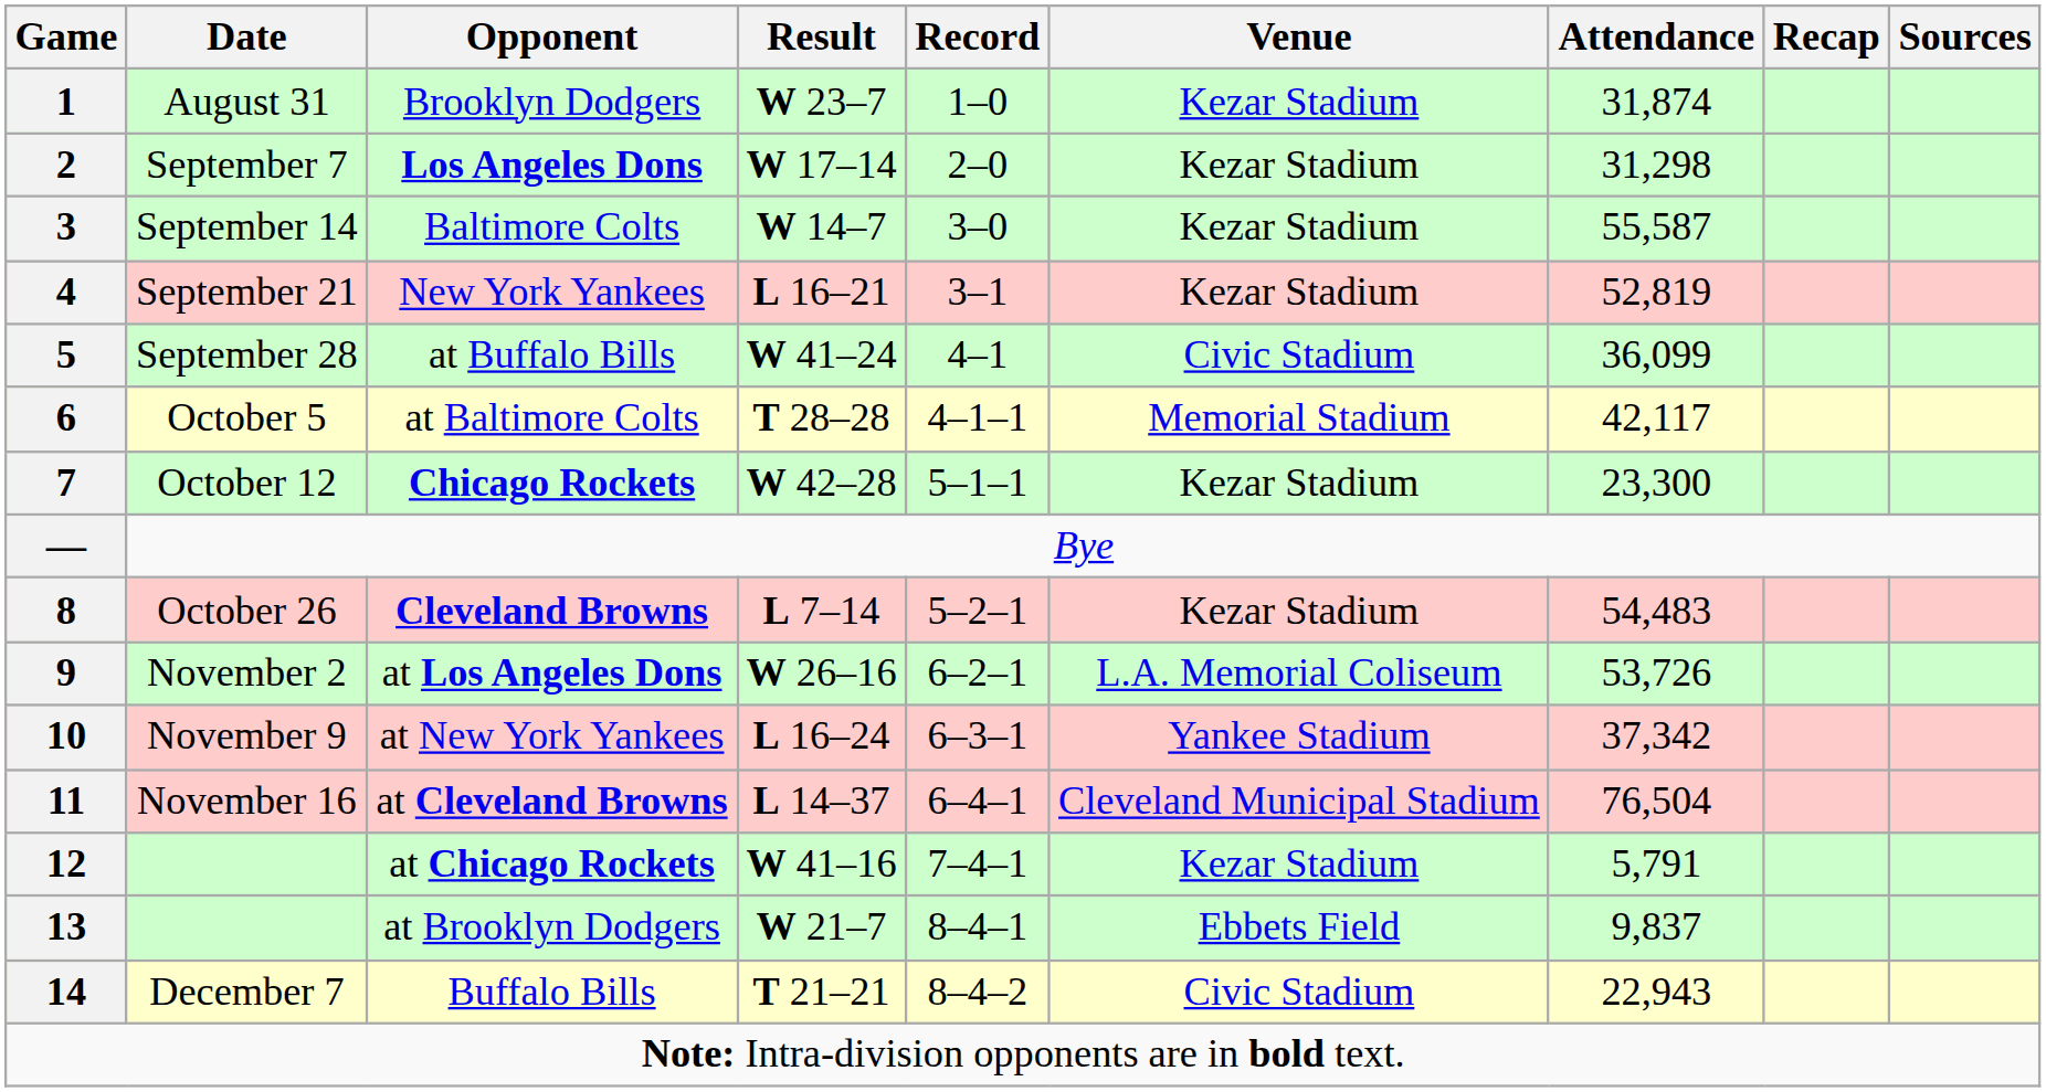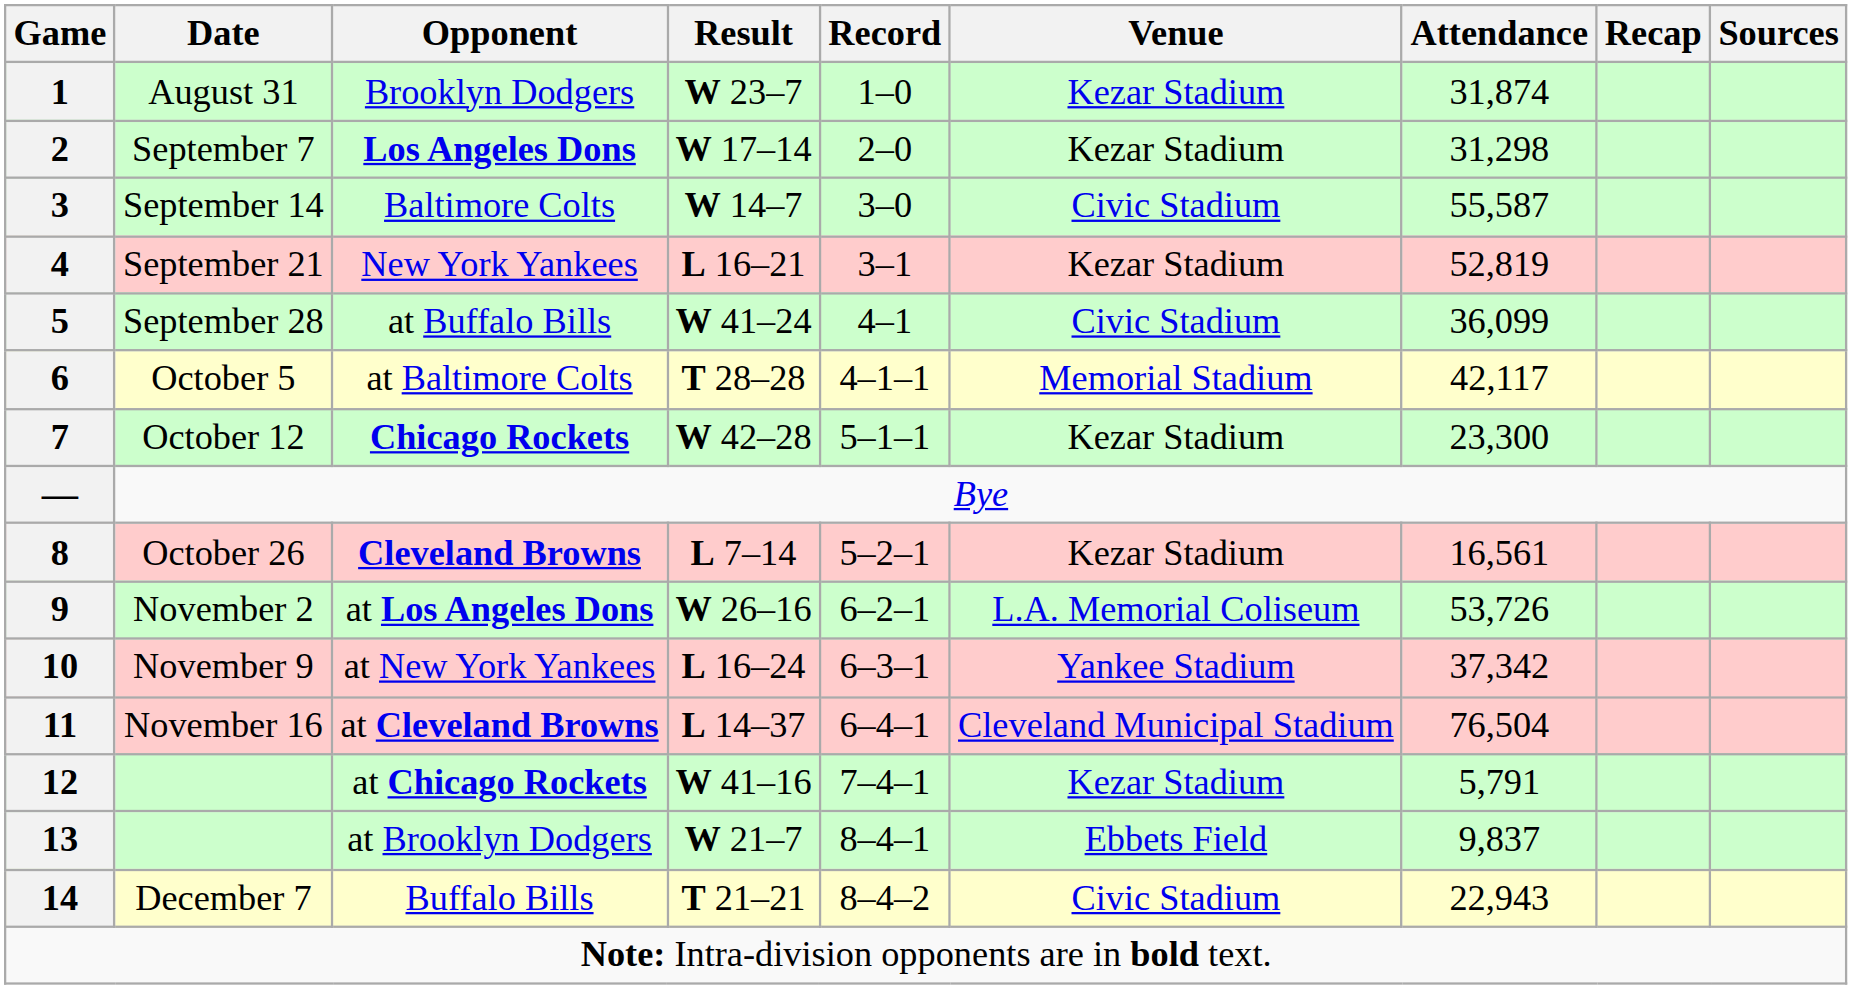3 | Venue: Kezar Stadium -> Civic Stadium
8 | Attendance: 54,483 -> 16,561
